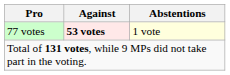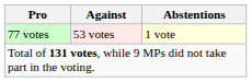77 votes | Against: bold -> normal
